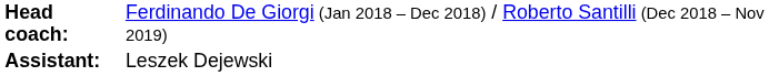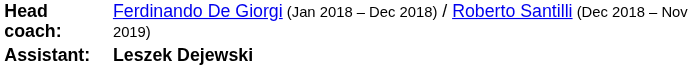Assistant: | column 2: normal -> bold
